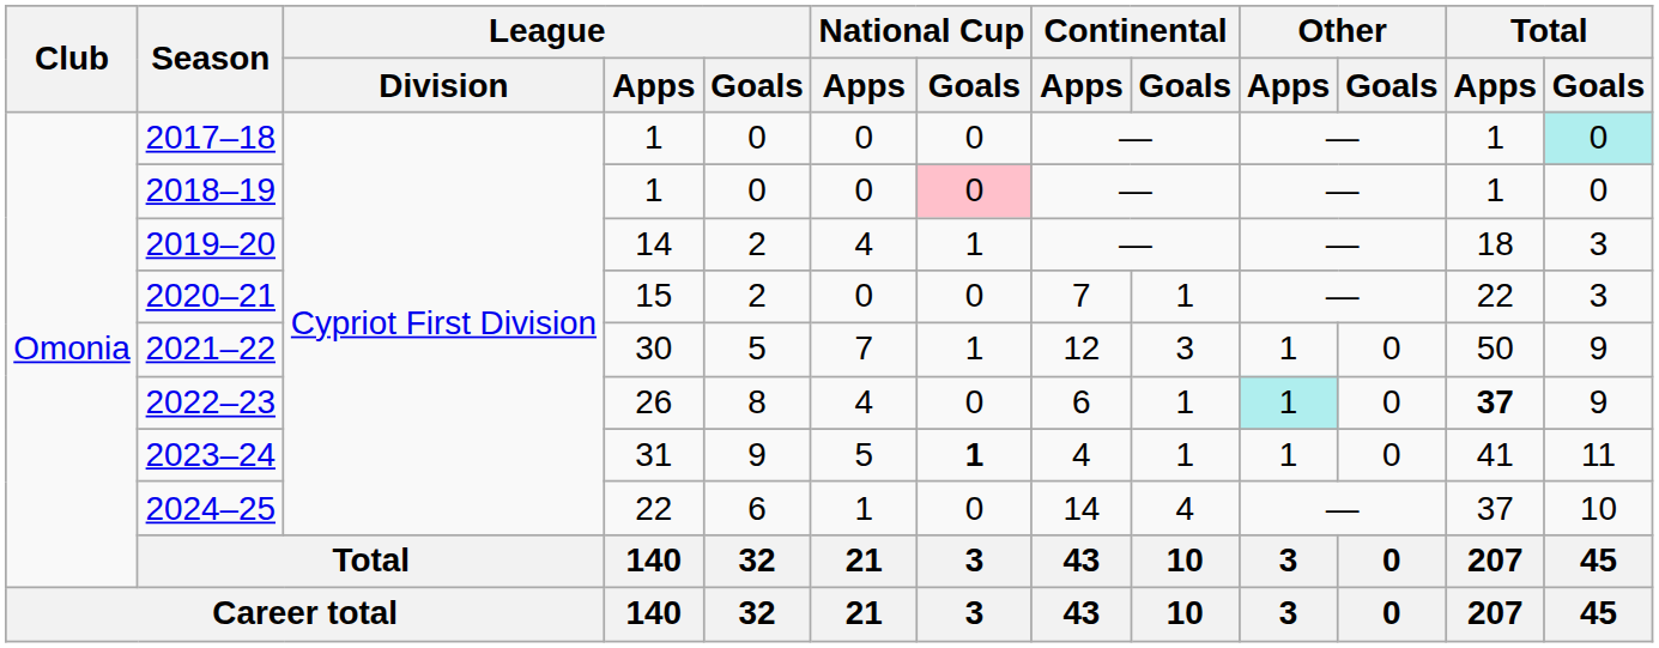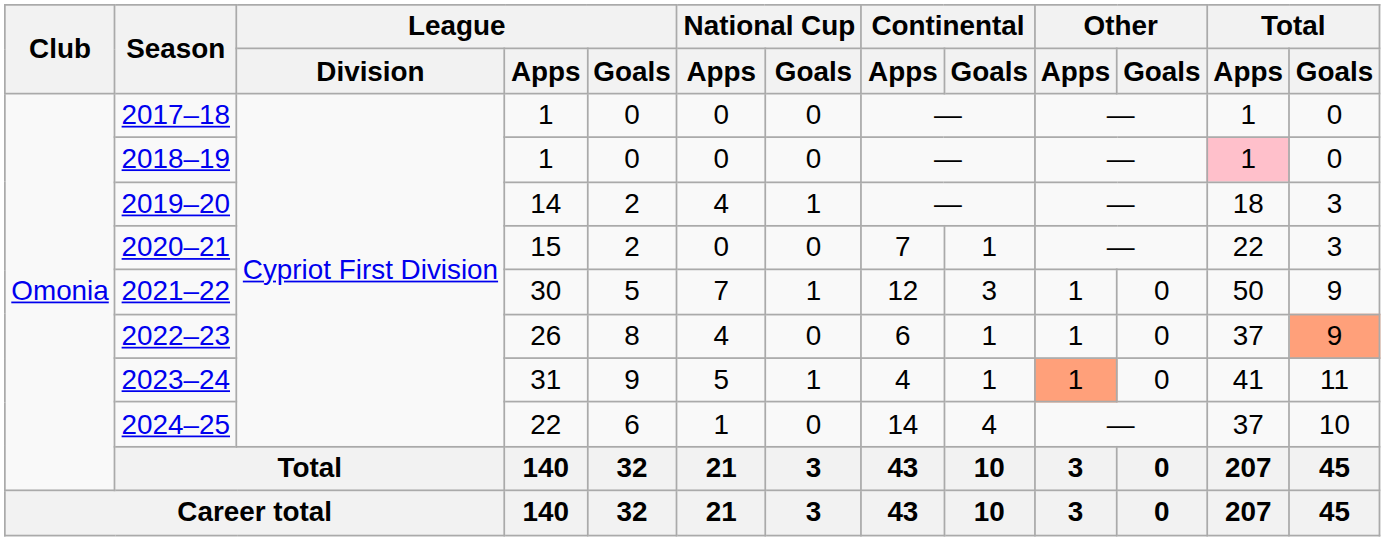2017–18 | Total / Goals: paleturquoise background -> no background
2018–19 | National Cup / Goals: pink background -> no background
2018–19 | Total / Apps: no background -> pink background
2022–23 | Other / Apps: paleturquoise background -> no background
2022–23 | Total / Apps: bold -> normal
2022–23 | Total / Goals: no background -> lightsalmon background
2023–24 | National Cup / Goals: bold -> normal
2023–24 | Other / Apps: no background -> lightsalmon background
